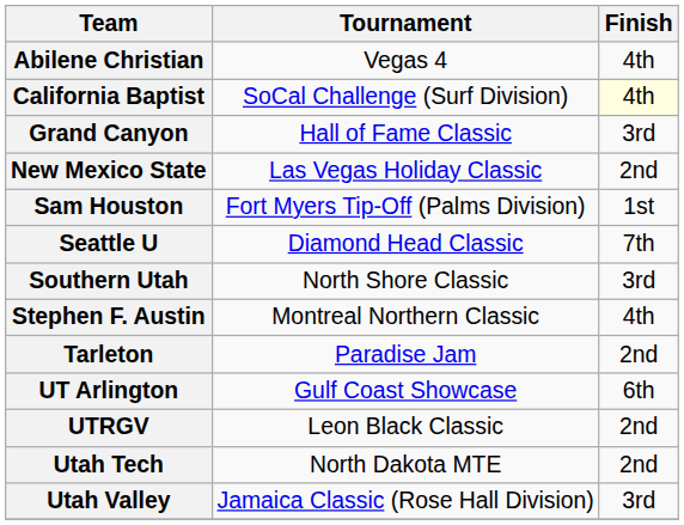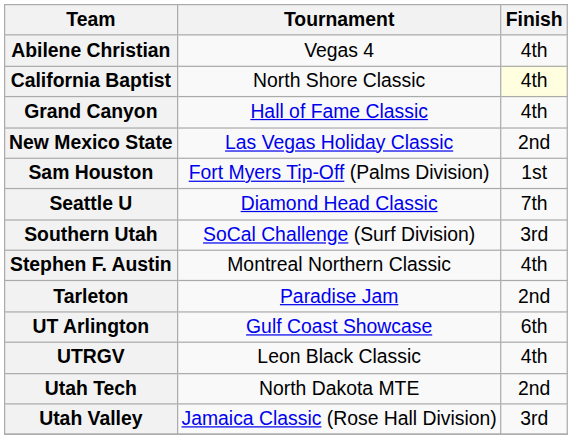California Baptist | Tournament: SoCal Challenge (Surf Division) -> North Shore Classic
Grand Canyon | Finish: 3rd -> 4th
Southern Utah | Tournament: North Shore Classic -> SoCal Challenge (Surf Division)
UTRGV | Finish: 2nd -> 4th
